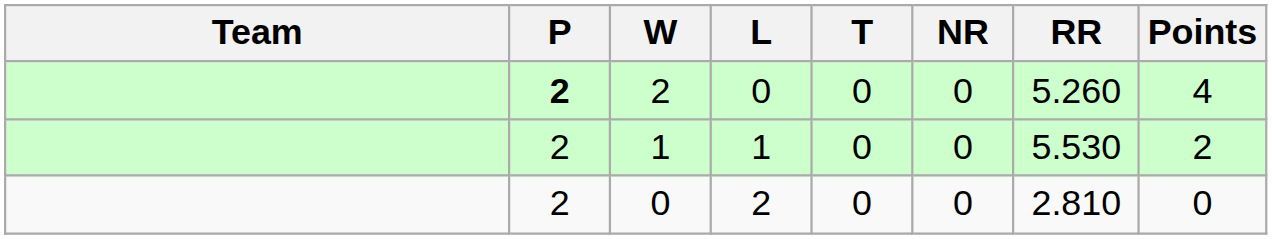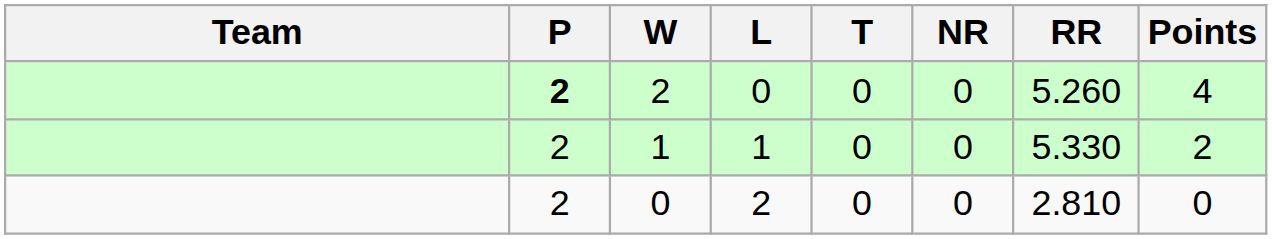row 3 | RR: 5.530 -> 5.330
